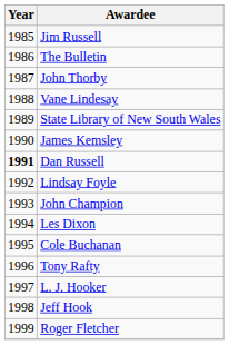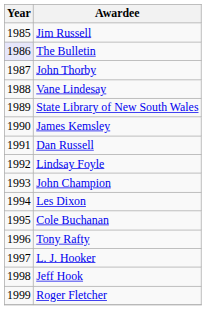The Bulletin | Year: no background -> lavender background
Dan Russell | Year: bold -> normal
